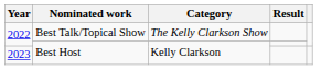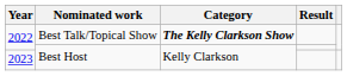2022 / Best Talk/Topical Show | Category: normal -> bold
